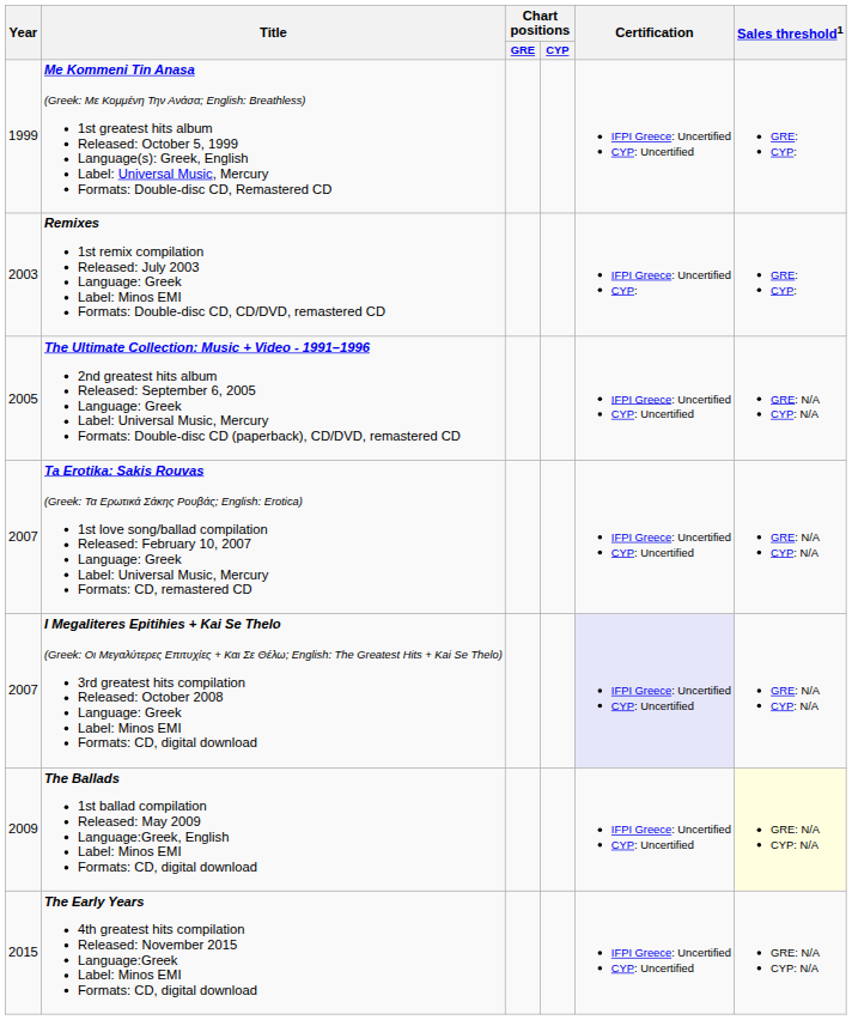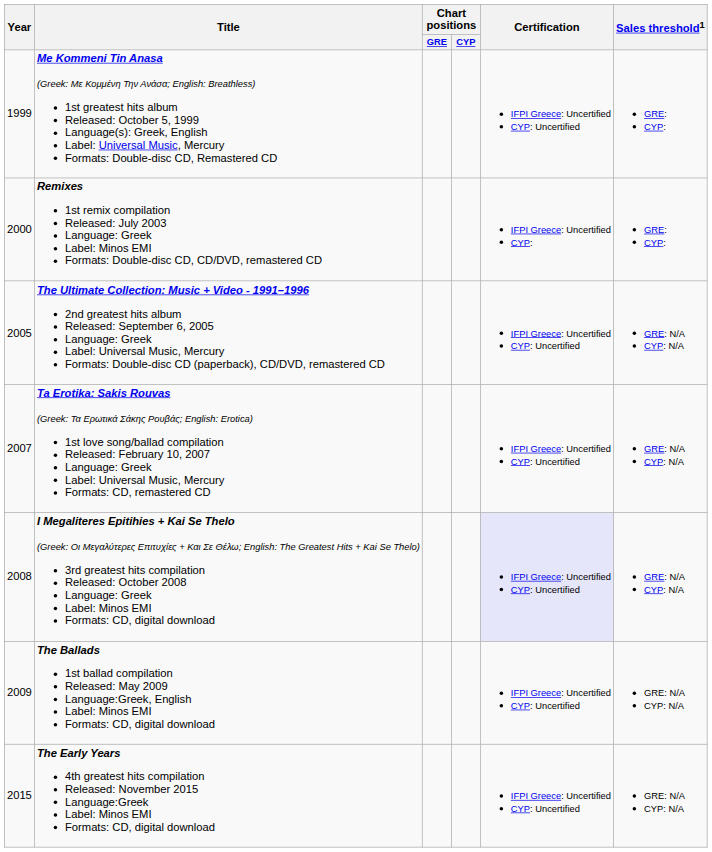row 4 | Year: 2003 -> 2000
row 7 | Year: 2007 -> 2008
row 8 | Sales threshold1: lightyellow background -> no background
